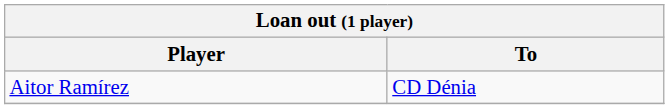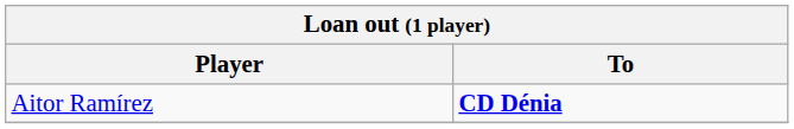Aitor Ramírez | To: normal -> bold
